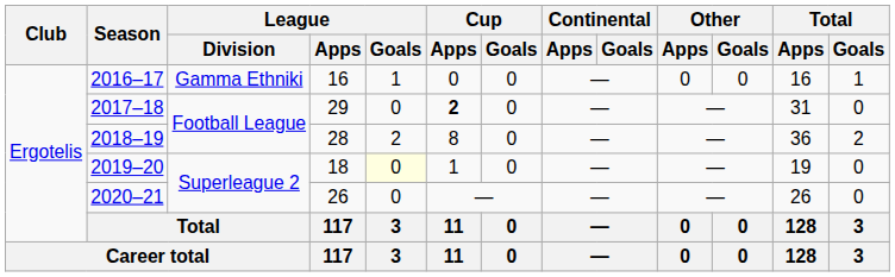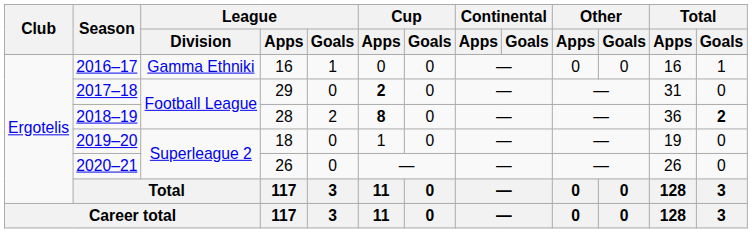2018–19 | Cup / Apps: normal -> bold
2018–19 | Total / Goals: normal -> bold
2019–20 | League / Goals: lightyellow background -> no background
